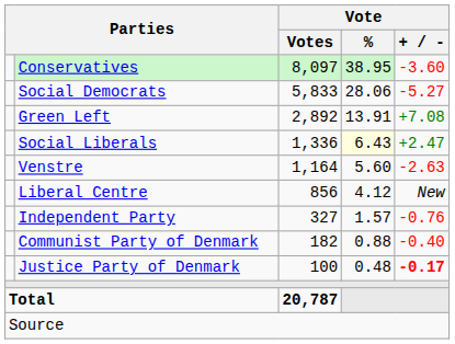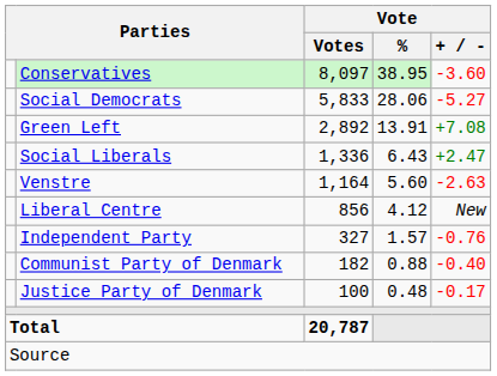Social Liberals | Vote / %: lightyellow background -> no background
Justice Party of Denmark | Vote / + / -: bold -> normal
